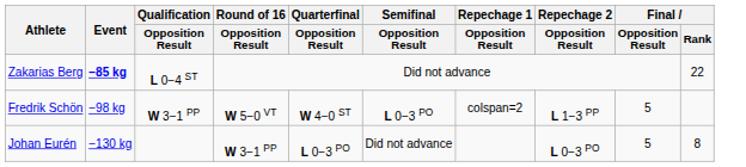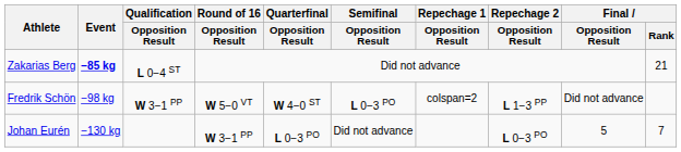Zakarias Berg | Final / Rank: 22 -> 21
Fredrik Schön | Final / Opposition Result: 5 -> Did not advance
Johan Eurén | Final / Rank: 8 -> 7
